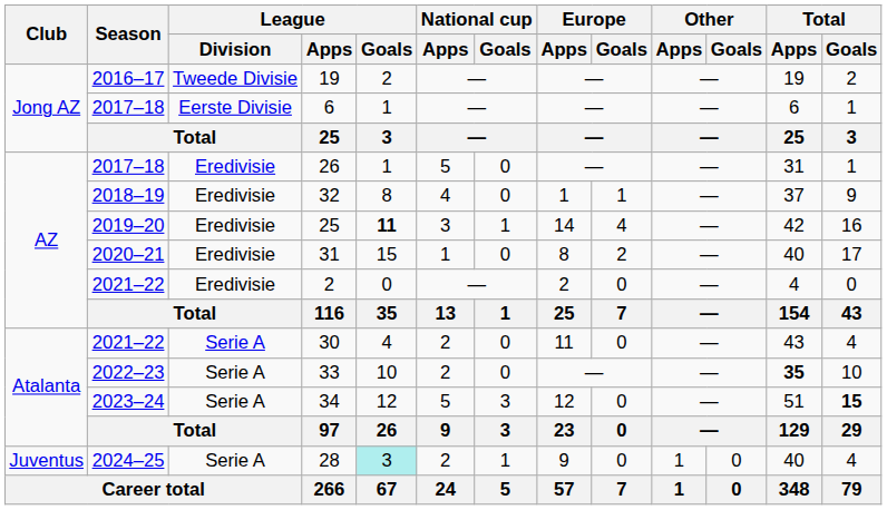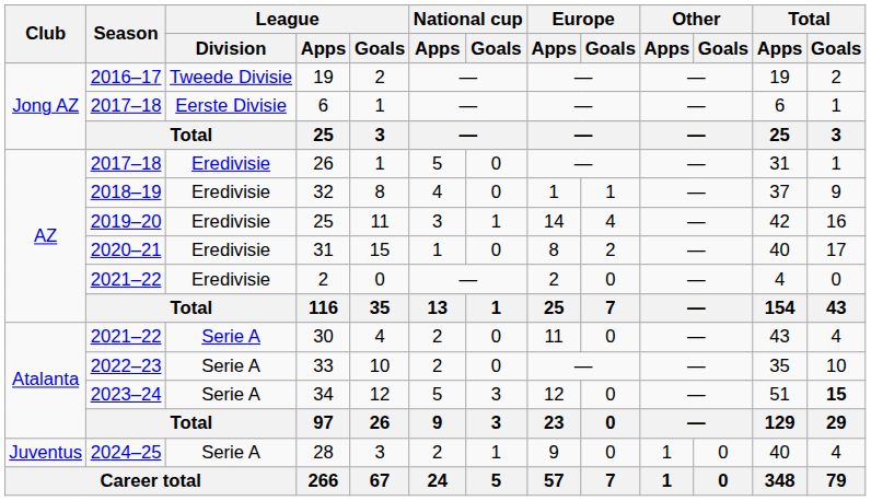2019–20 / 25 | League / Goals: bold -> normal
33 | Total / Apps: bold -> normal
28 | League / Goals: paleturquoise background -> no background
